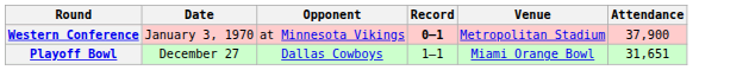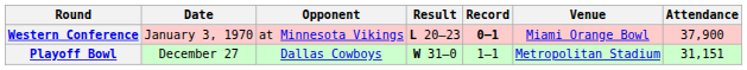+ column: Result | L 20–23 | W 31–0
Western Conference | Venue: Metropolitan Stadium -> Miami Orange Bowl
Playoff Bowl | Venue: Miami Orange Bowl -> Metropolitan Stadium
Playoff Bowl | Attendance: 31,651 -> 31,151
